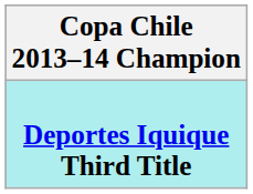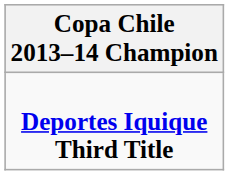row 2 | column 1: paleturquoise background -> no background
